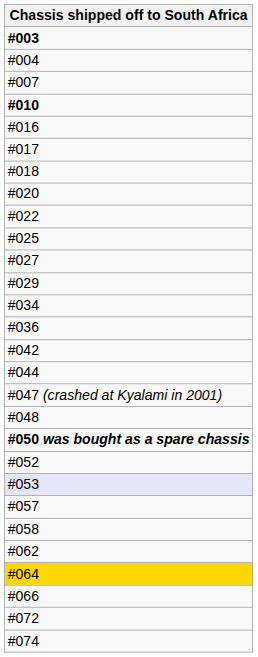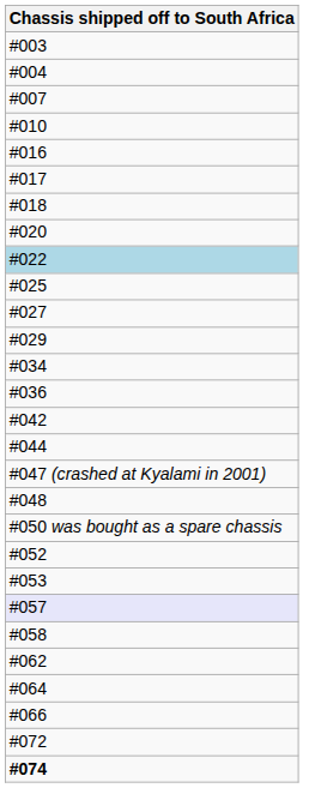row 2 | column 1: bold -> normal
row 5 | column 1: bold -> normal
row 10 | column 1: no background -> lightblue background
row 20 | column 1: bold -> normal
row 22 | column 1: lavender background -> no background
row 23 | column 1: no background -> lavender background
row 26 | column 1: gold background -> no background
row 29 | column 1: normal -> bold
